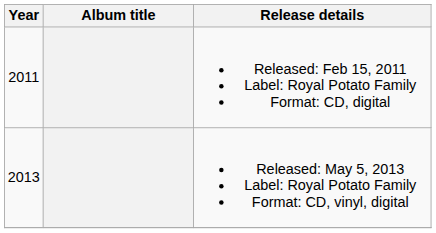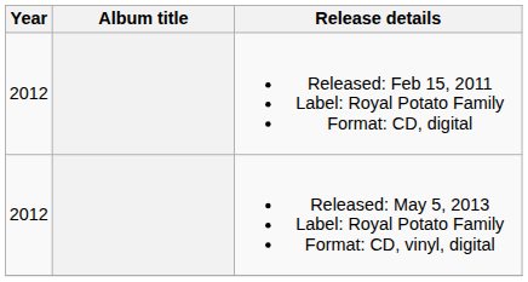row 2 | Year: 2011 -> 2012
row 3 | Year: 2013 -> 2012
